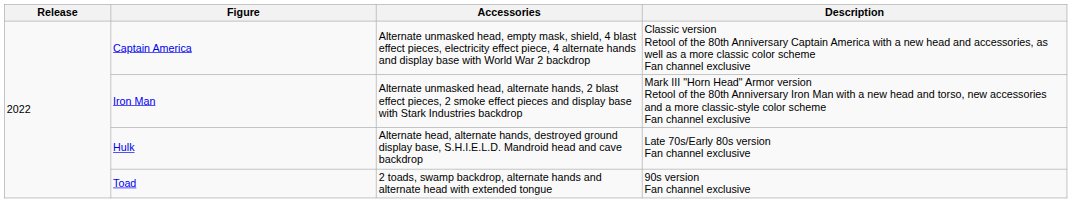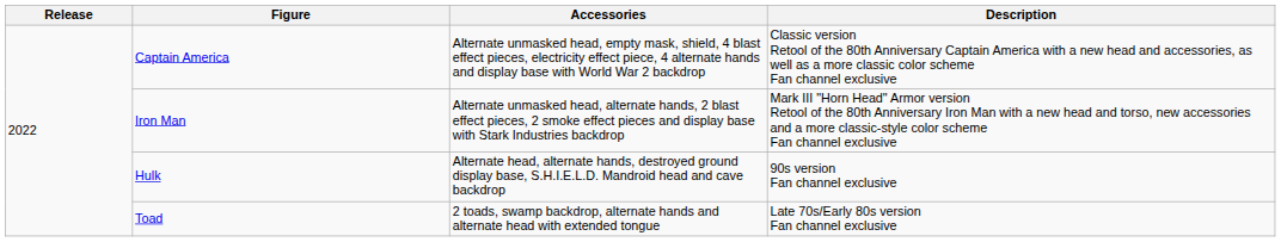Hulk | Description: Late 70s/Early 80s version Fan channel exclusive -> 90s version Fan channel exclusive
Toad | Description: 90s version Fan channel exclusive -> Late 70s/Early 80s version Fan channel exclusive
